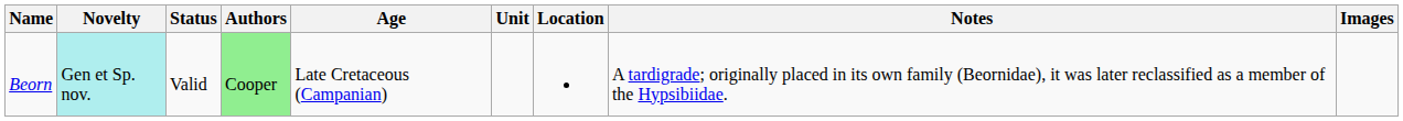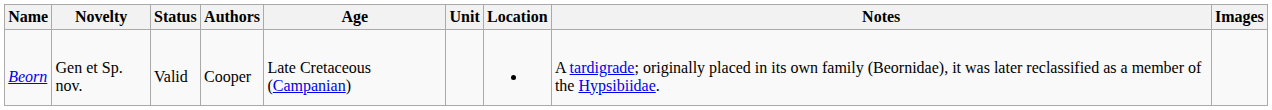Beorn | Novelty: paleturquoise background -> no background
Beorn | Authors: lightgreen background -> no background
